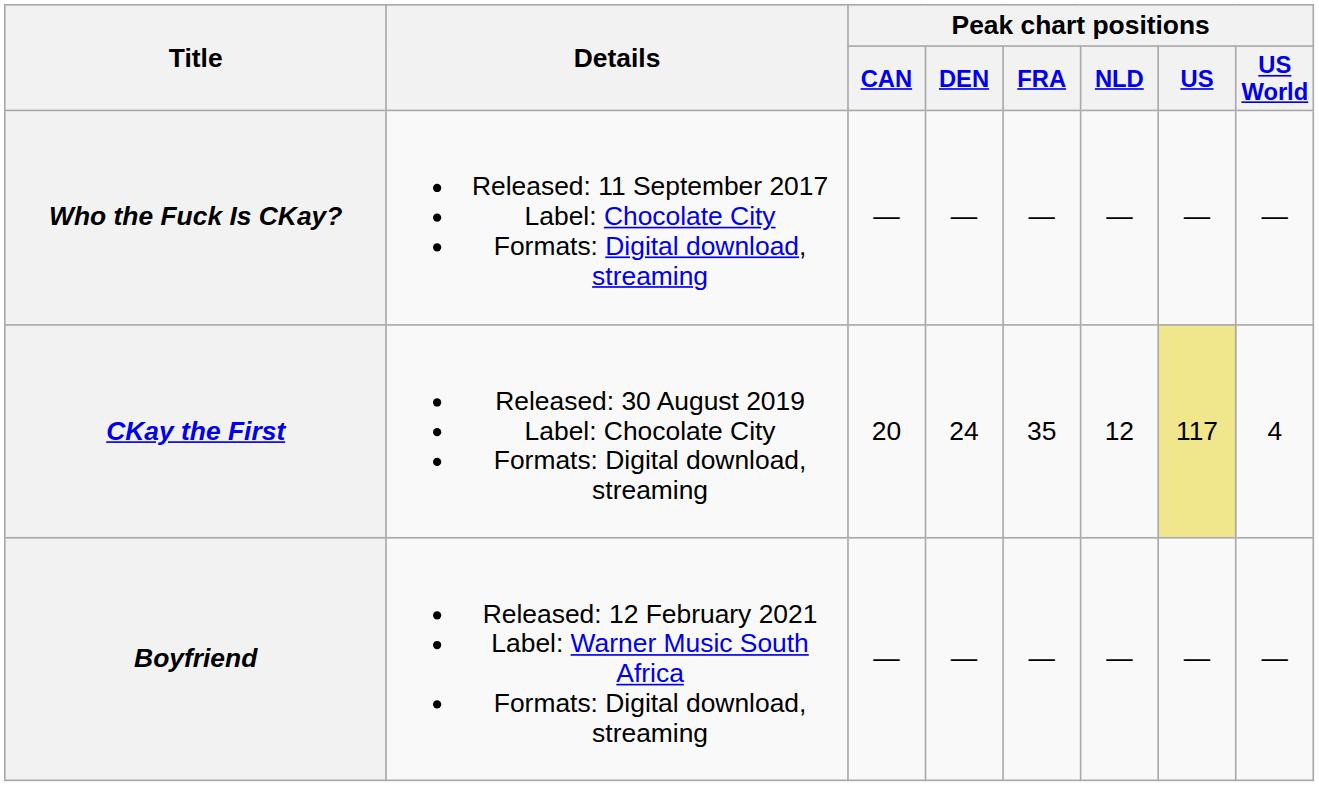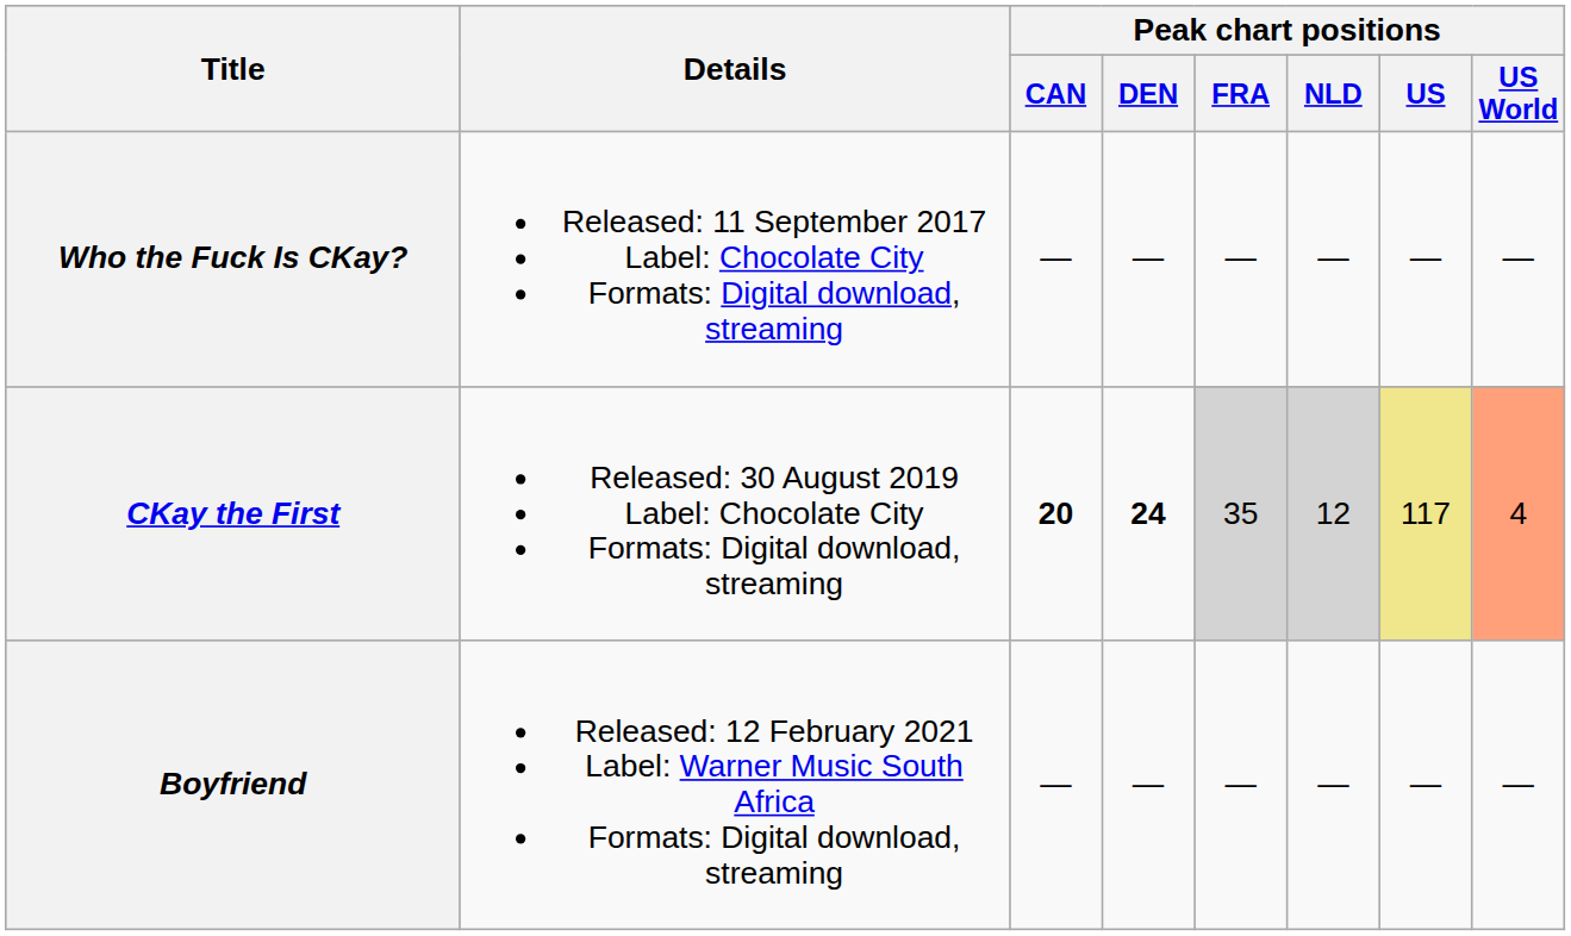CKay the First | Peak chart positions / CAN: normal -> bold
CKay the First | Peak chart positions / DEN: normal -> bold
CKay the First | Peak chart positions / FRA: no background -> lightgrey background
CKay the First | Peak chart positions / NLD: no background -> lightgrey background
CKay the First | Peak chart positions / US World: no background -> lightsalmon background
